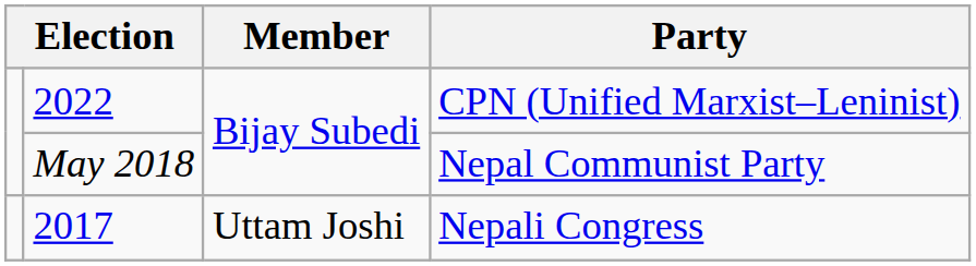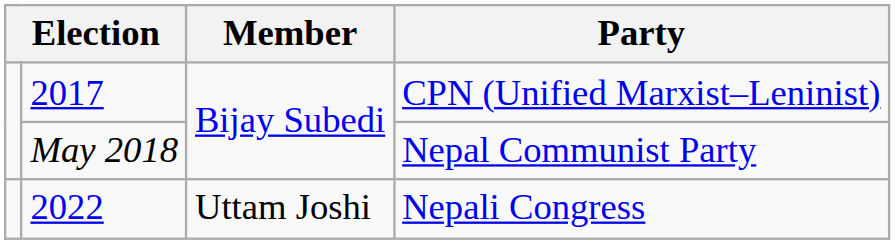CPN (Unified Marxist–Leninist) | column 2: 2022 -> 2017
Nepali Congress | column 2: 2017 -> 2022
